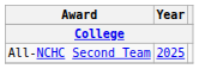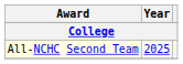row 3 | Award: no background -> lightyellow background
